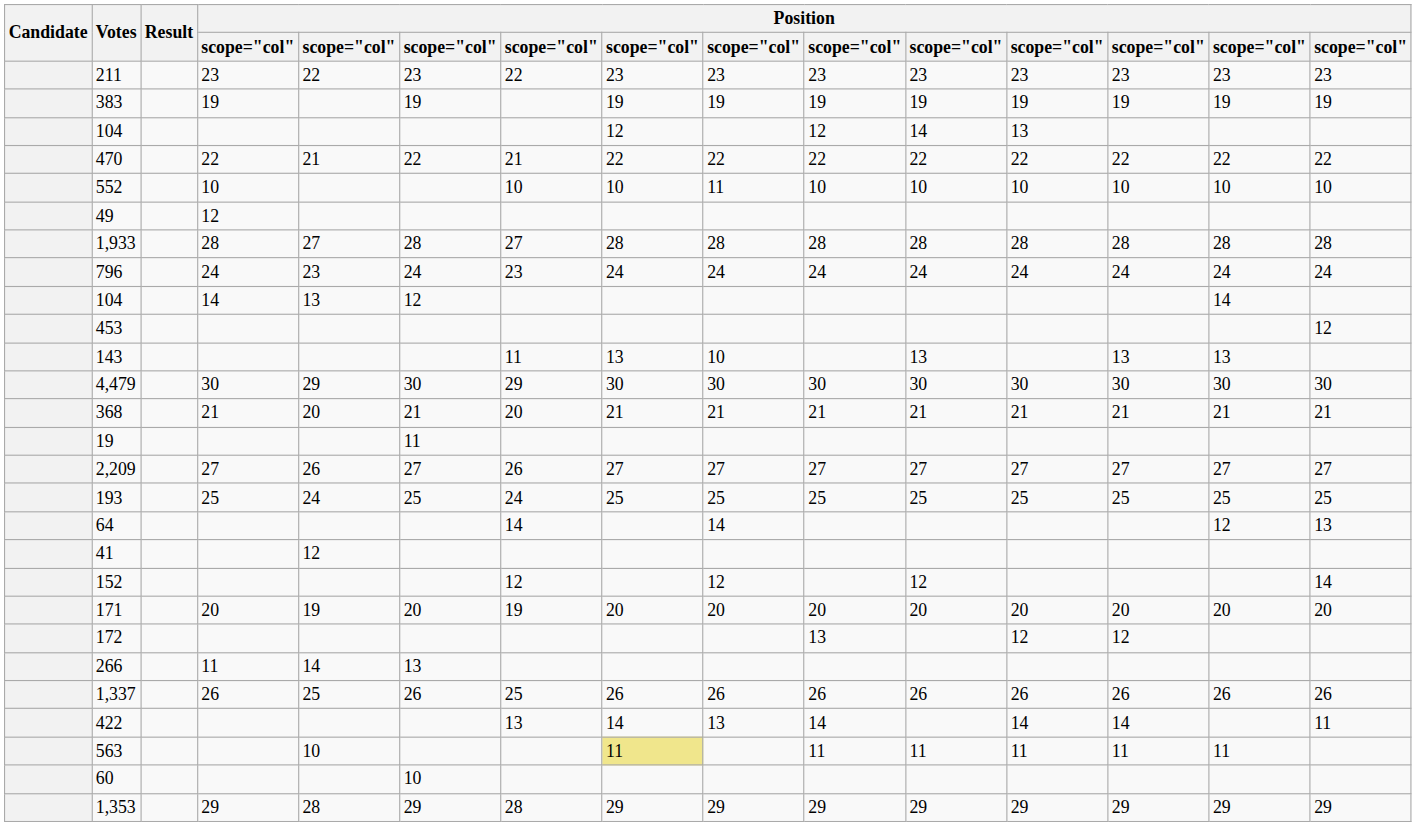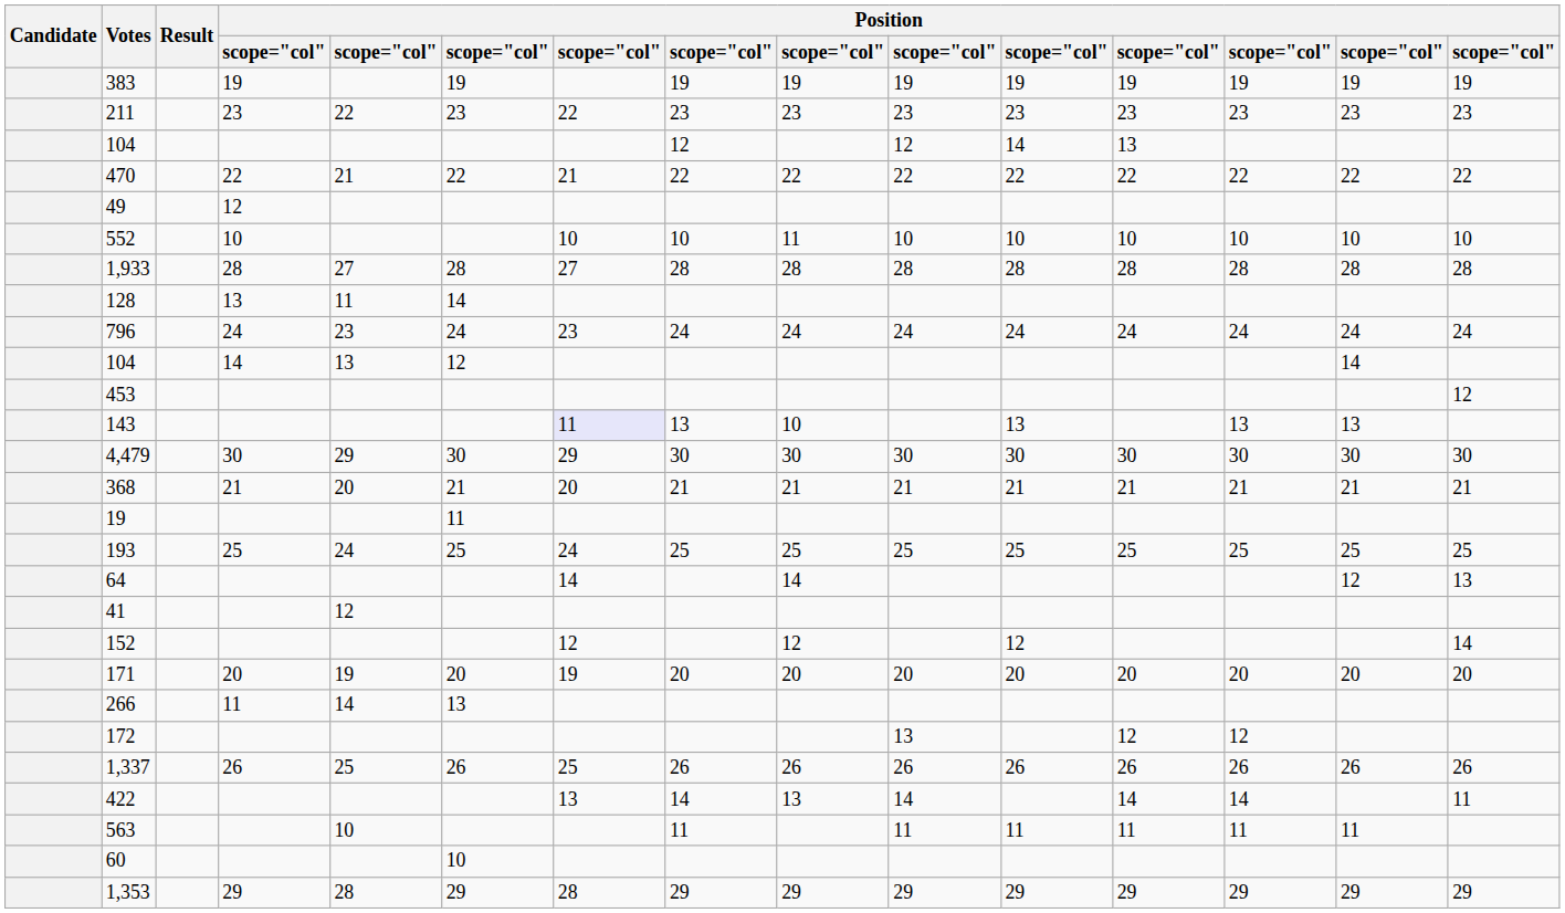rows swapped: 211 <-> 383
rows swapped: 49 <-> 552
+ row: 128 | 13 | 11 | 14
143 | column 7: no background -> lavender background
- row: 2,209 | 27 | 26 | 27 | 26 | 27 | 27 | 27 | 27 | 27 | 27 | 27 | 27
rows swapped: 266 <-> 172
563 | column 8: khaki background -> no background
